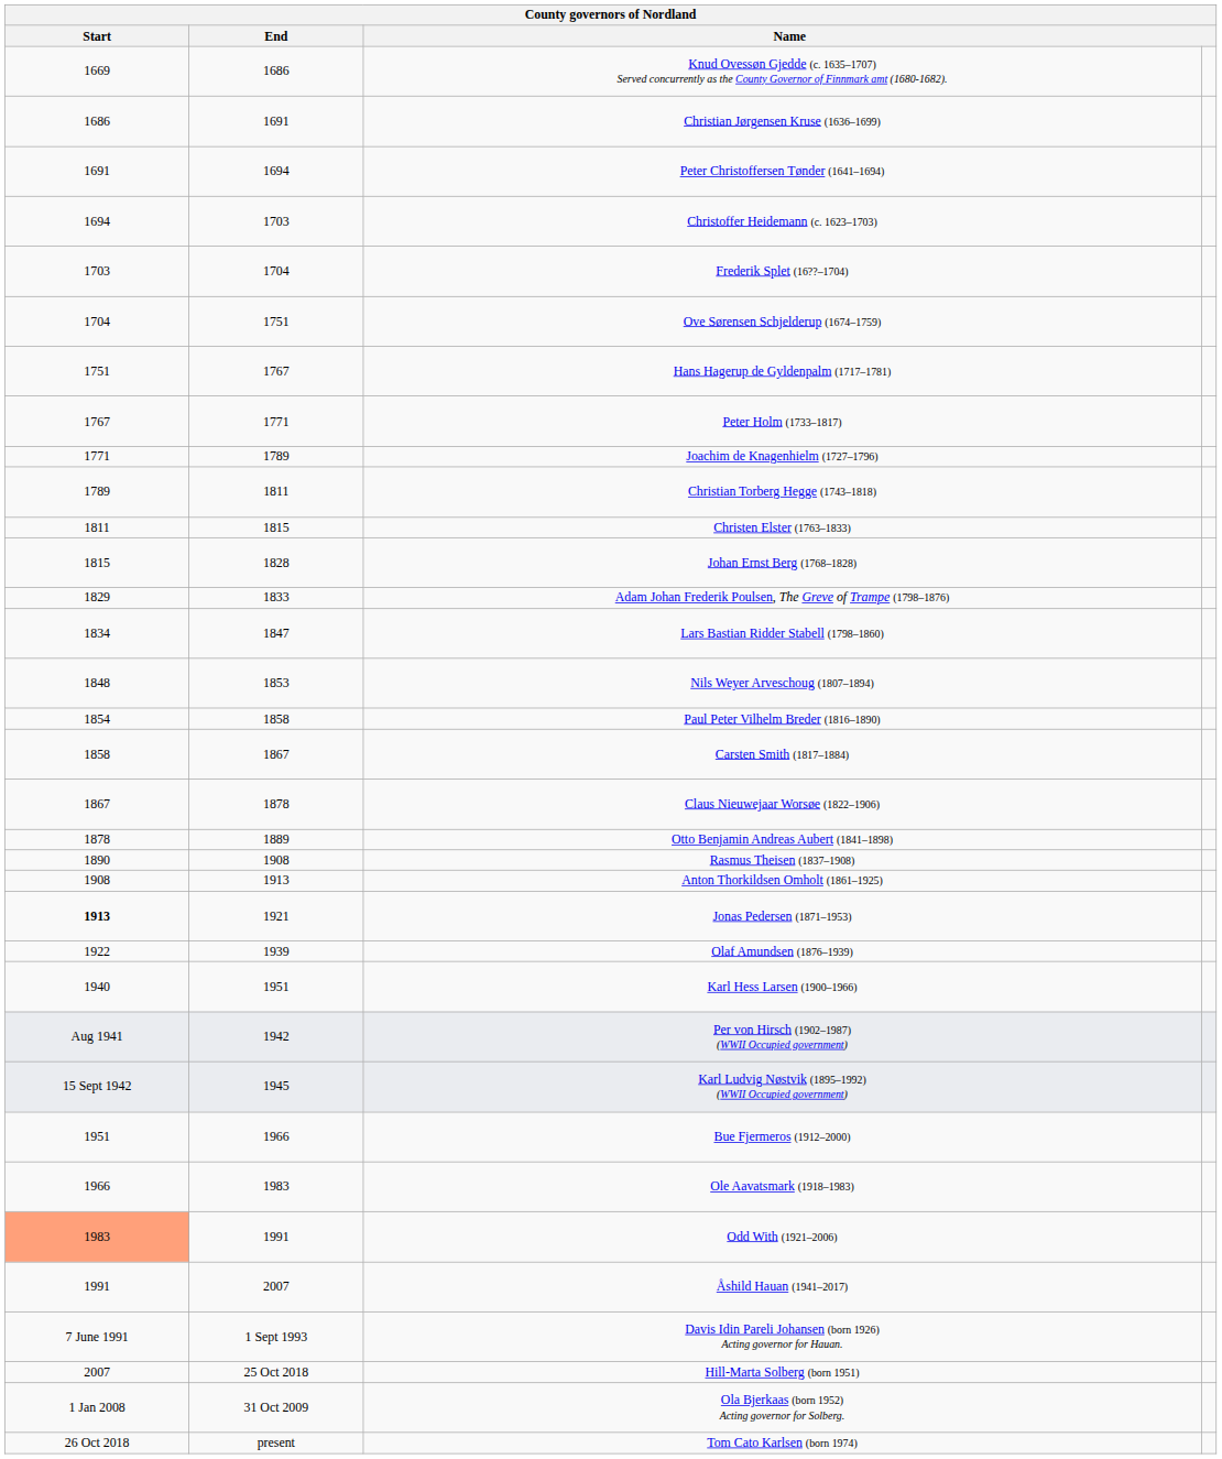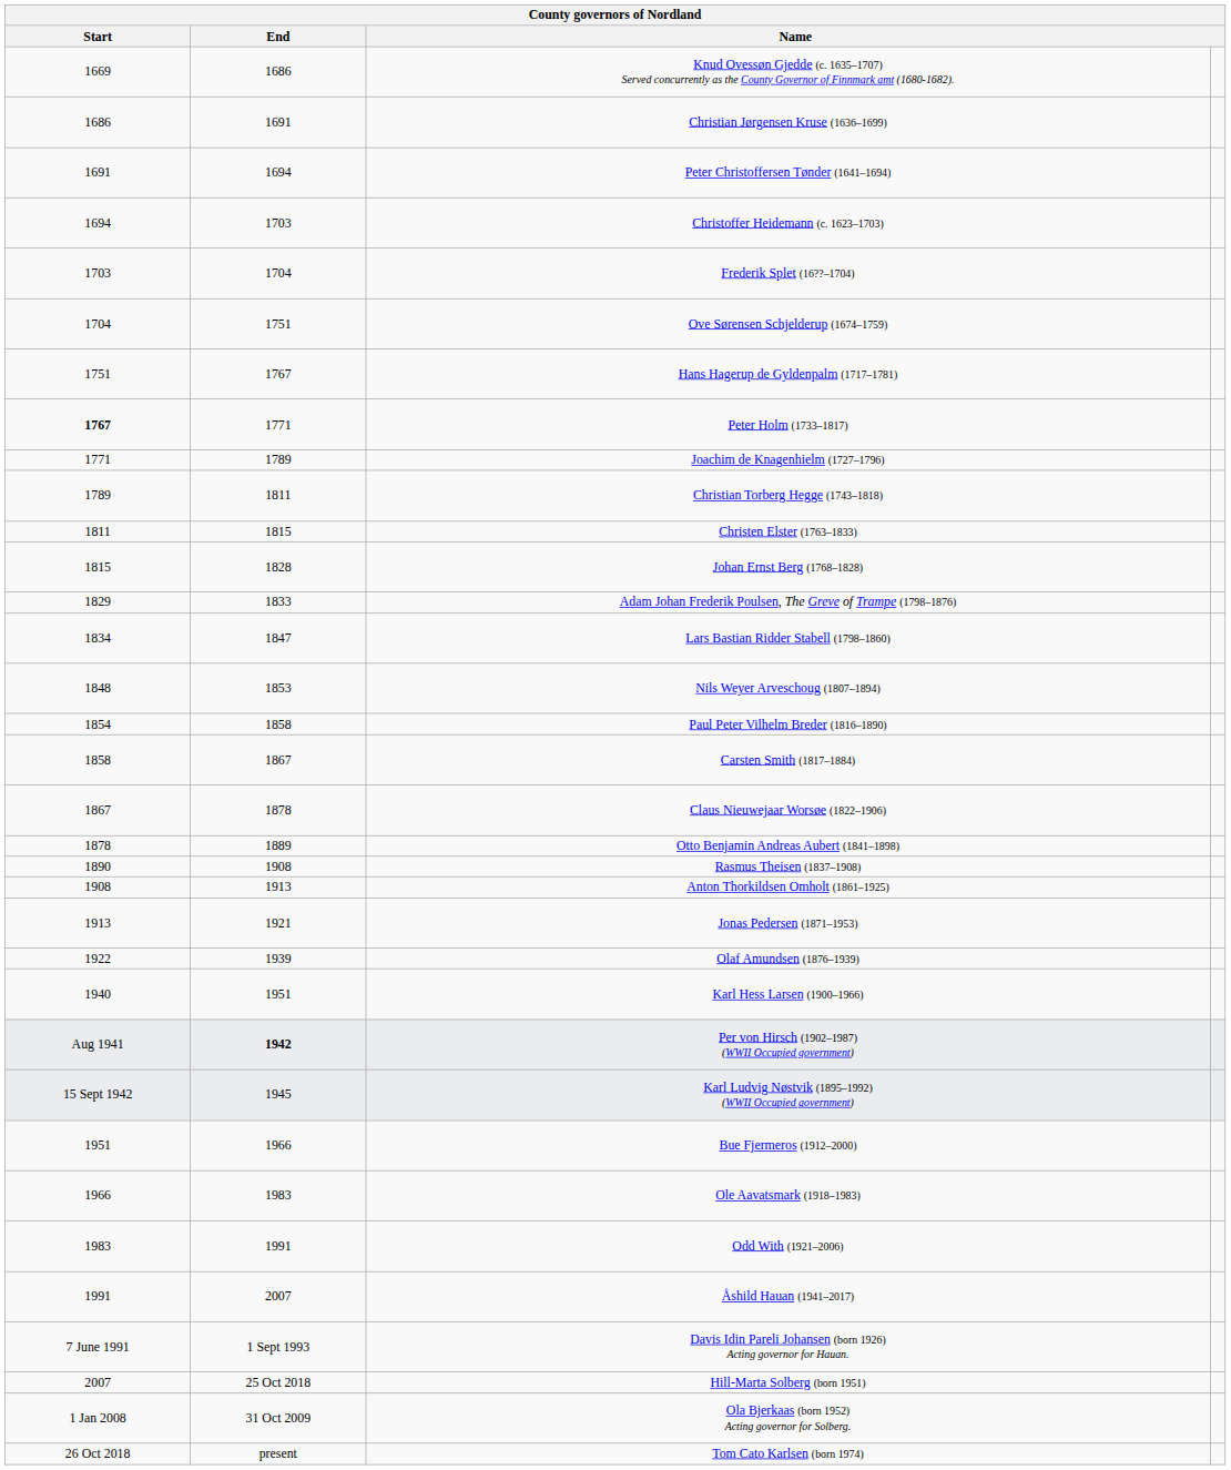Peter Holm (1733–1817) | Start: normal -> bold
Jonas Pedersen (1871–1953) | Start: bold -> normal
Per von Hirsch (1902–1987) (WWII Occupied government) | End: normal -> bold
Odd With (1921–2006) | Start: lightsalmon background -> no background
